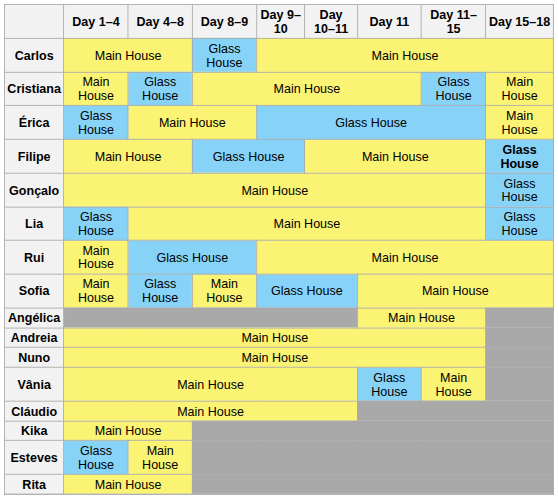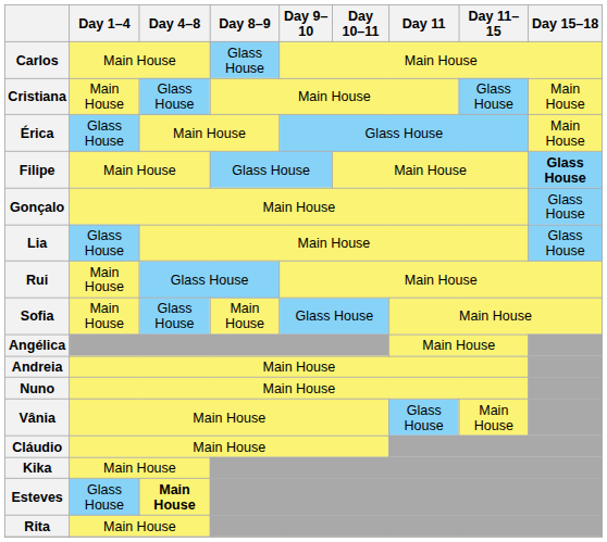Esteves | Day 4–8: normal -> bold
